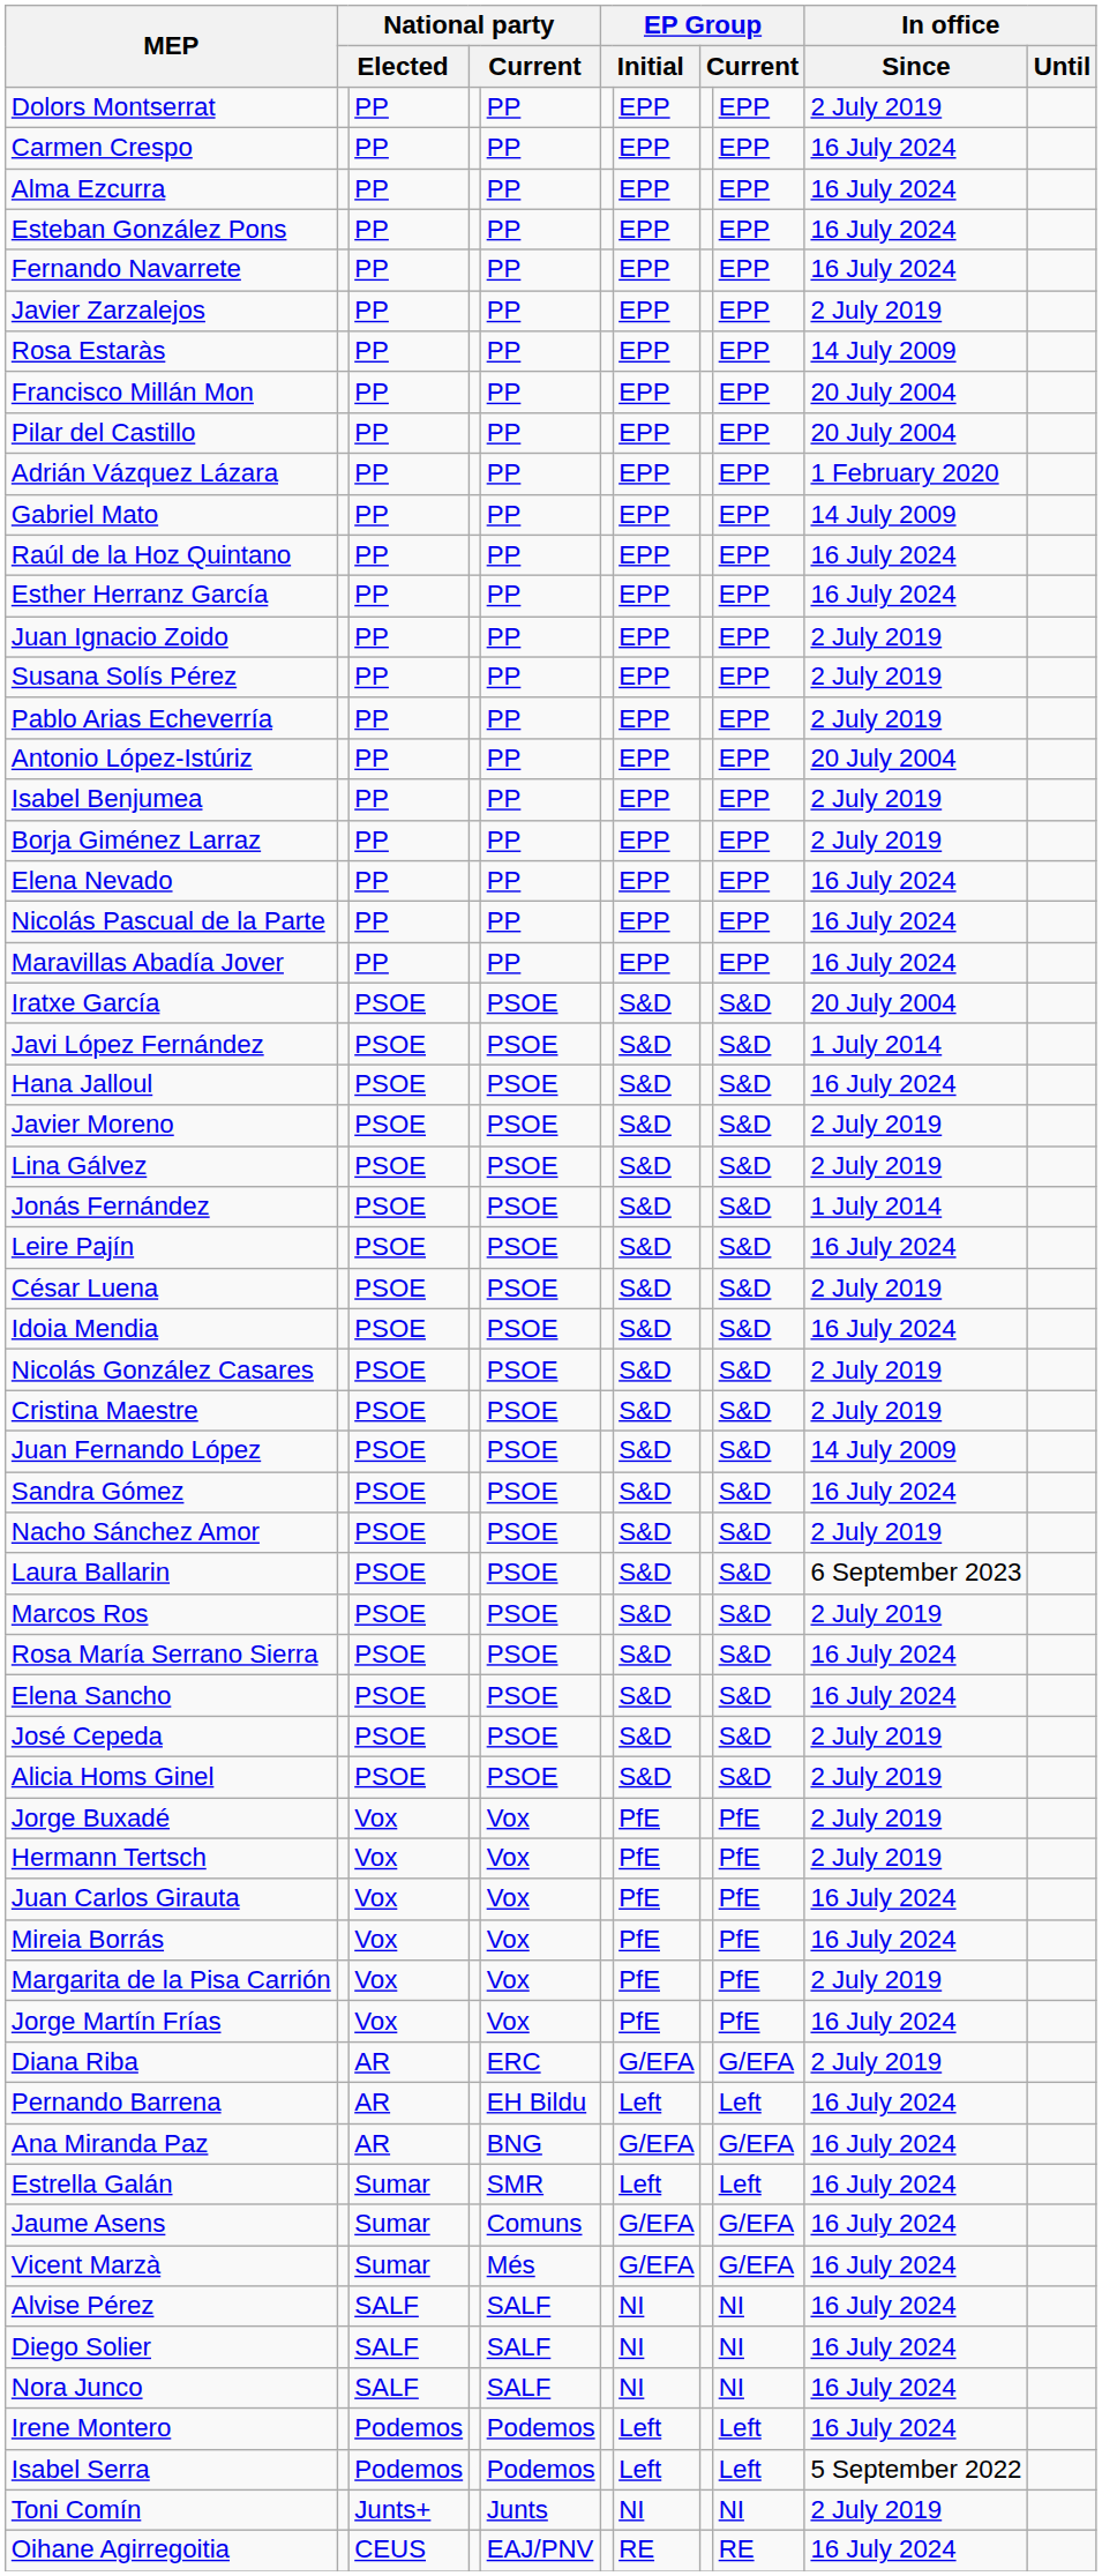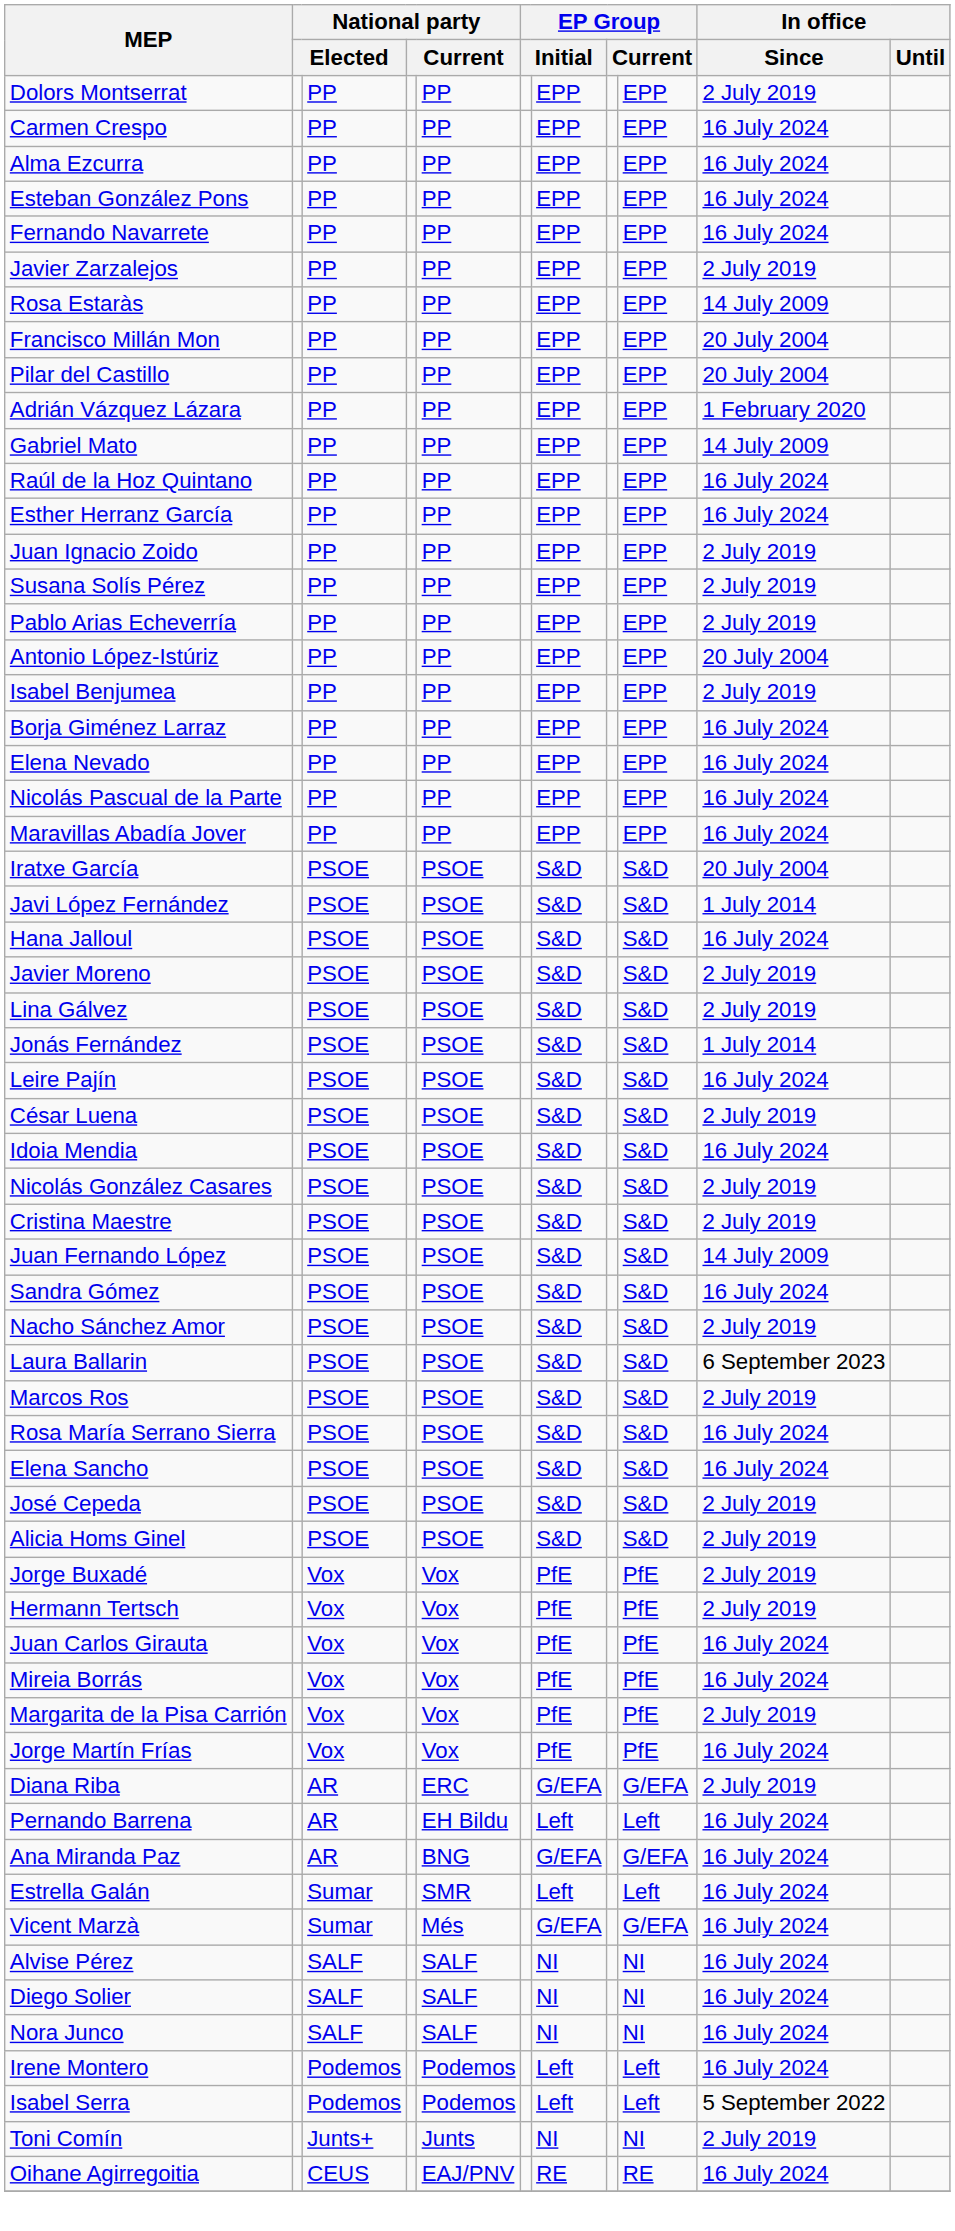Borja Giménez Larraz | In office / Since: 2 July 2019 -> 16 July 2024
- row: Jaume Asens | Sumar | Comuns | G/EFA | G/EFA | 16 July 2024
